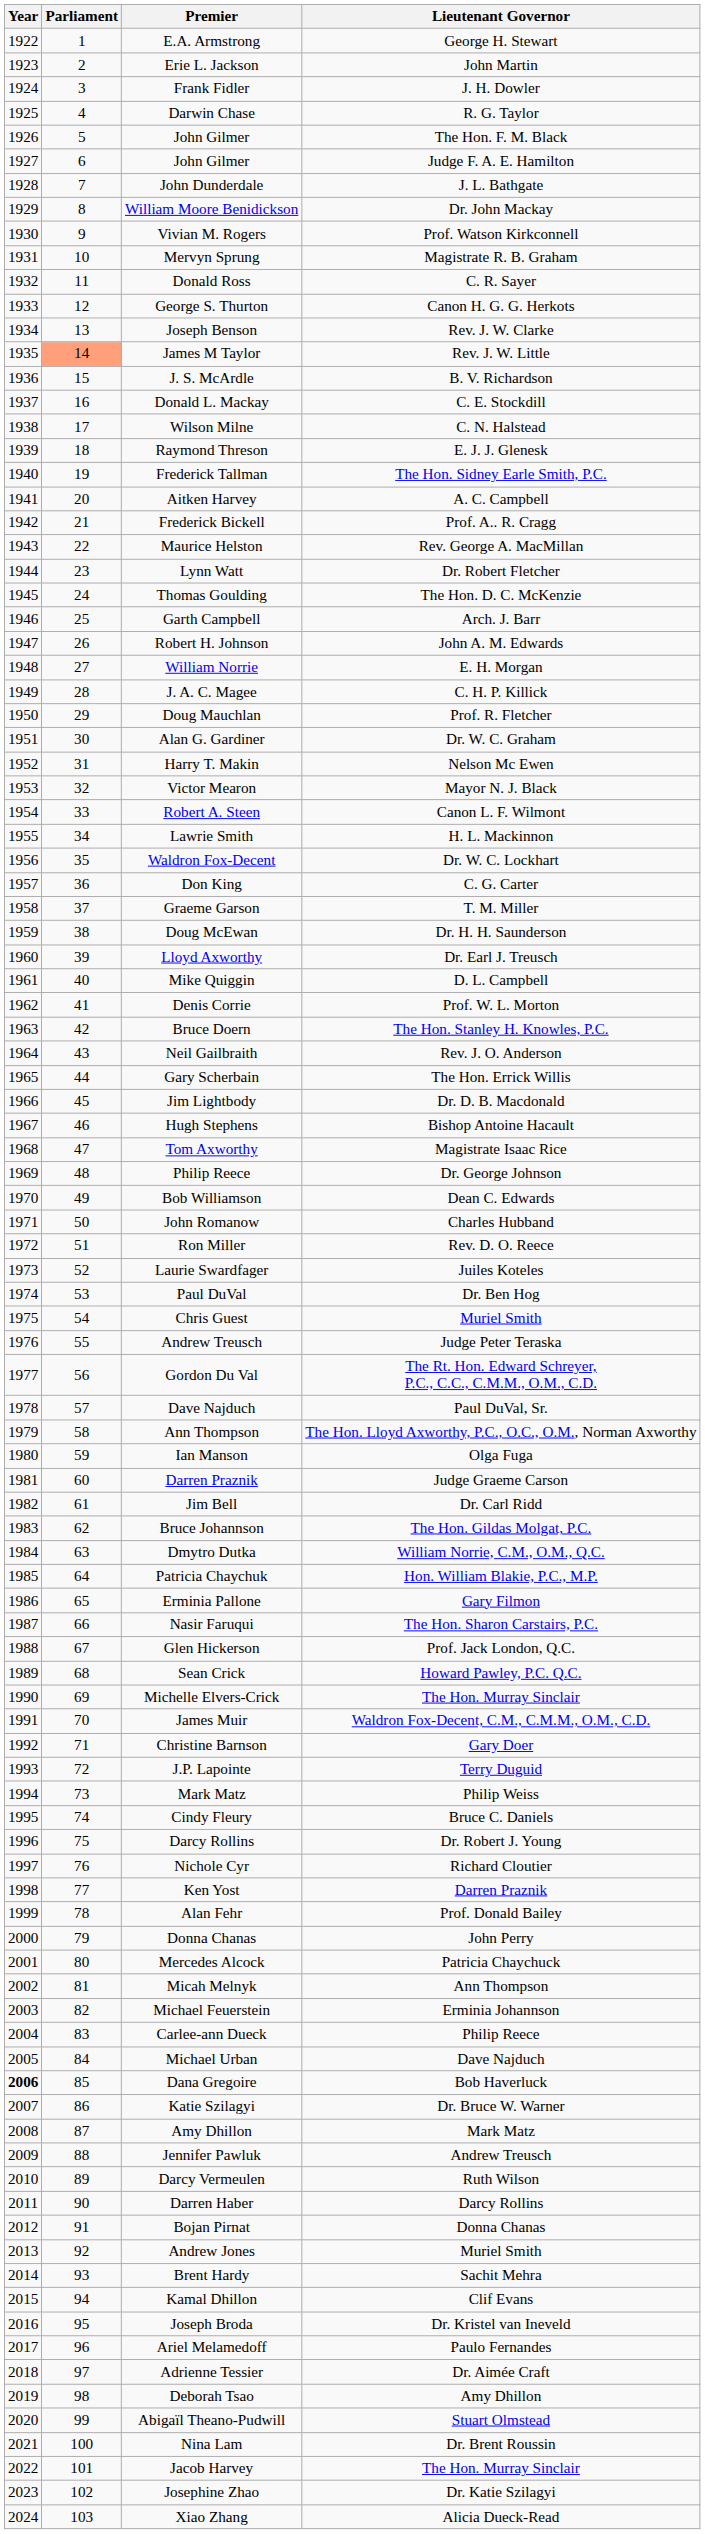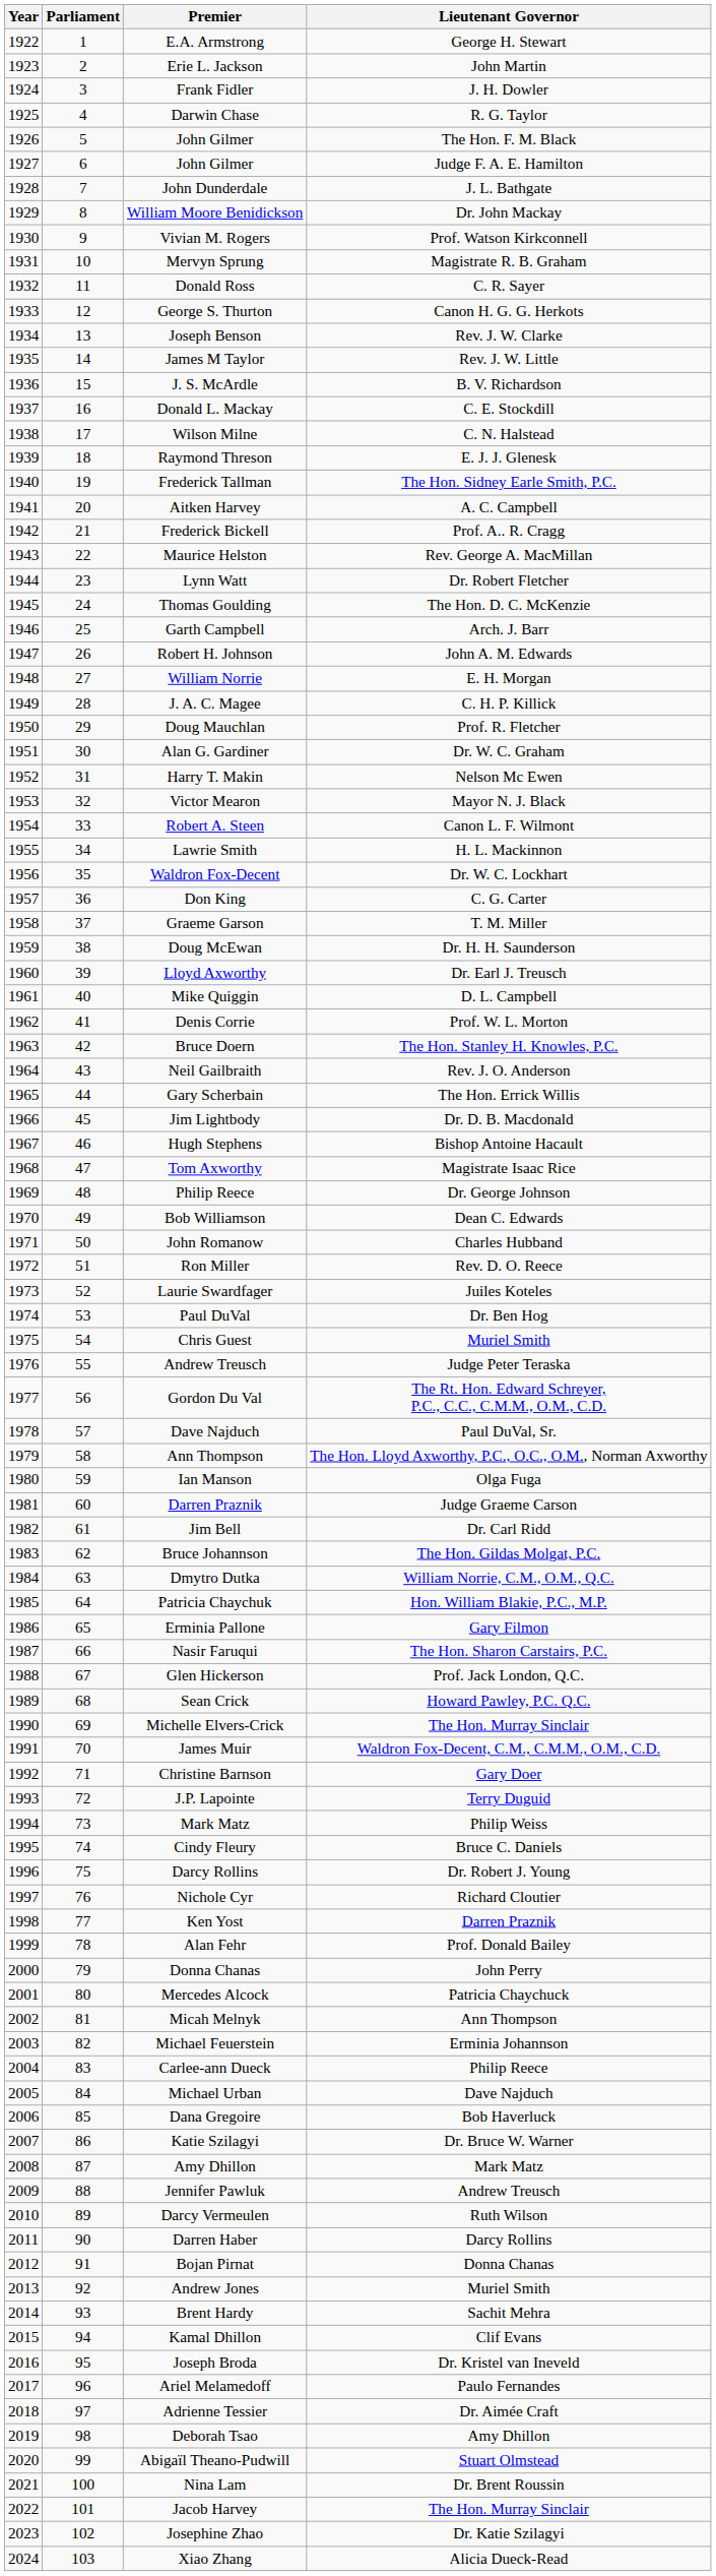James M Taylor | Parliament: lightsalmon background -> no background
Dana Gregoire | Year: bold -> normal
